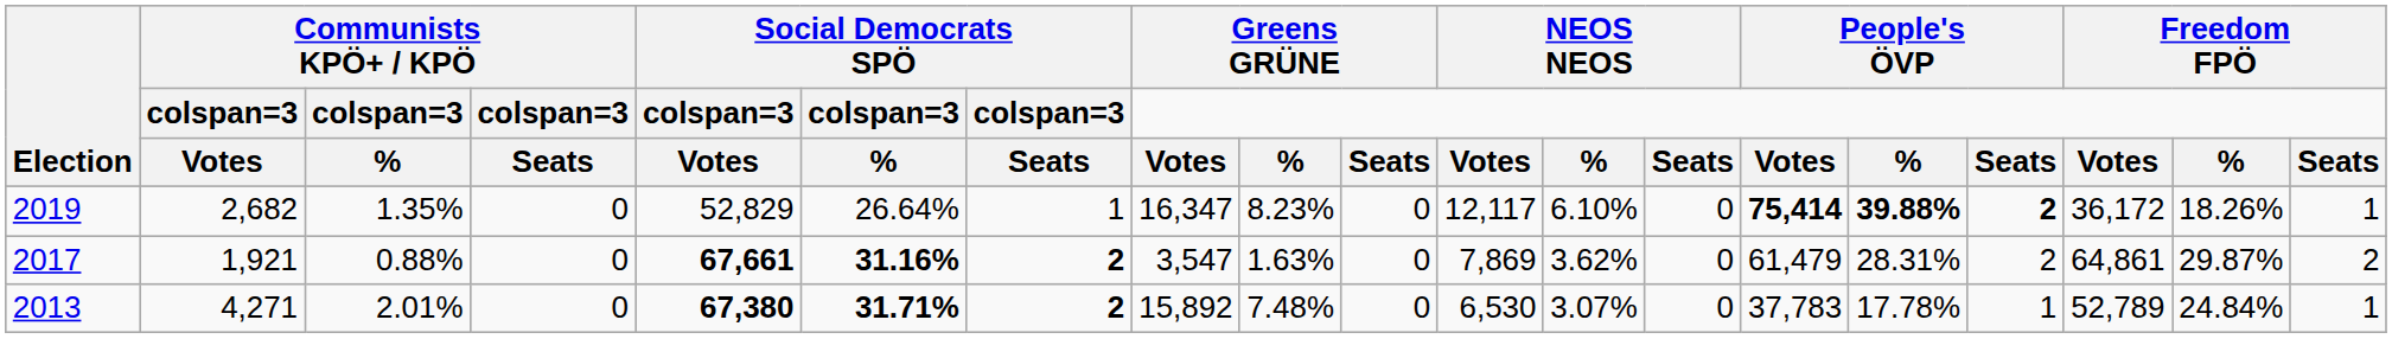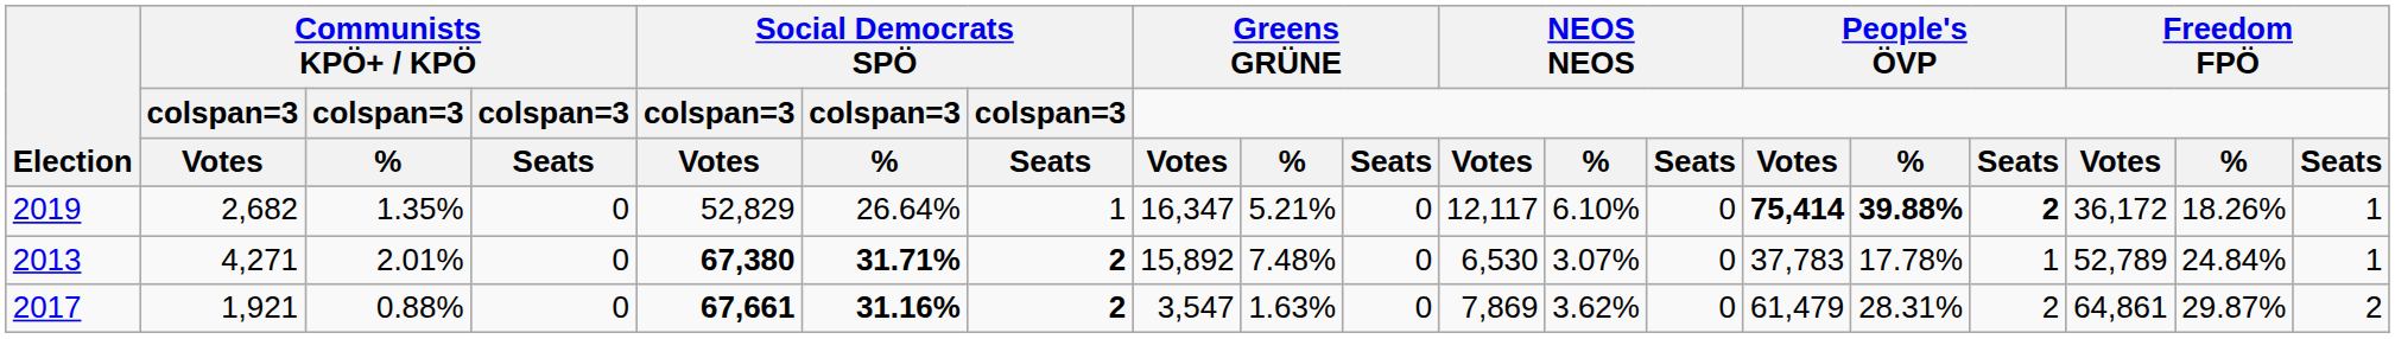2019 | Greens GRÜNE / %: 8.23% -> 5.21%
rows swapped: 2017 <-> 2013
